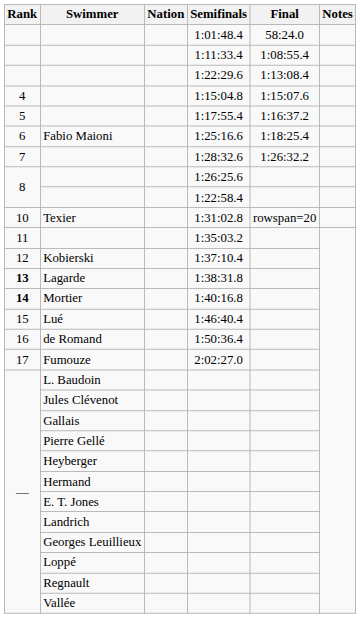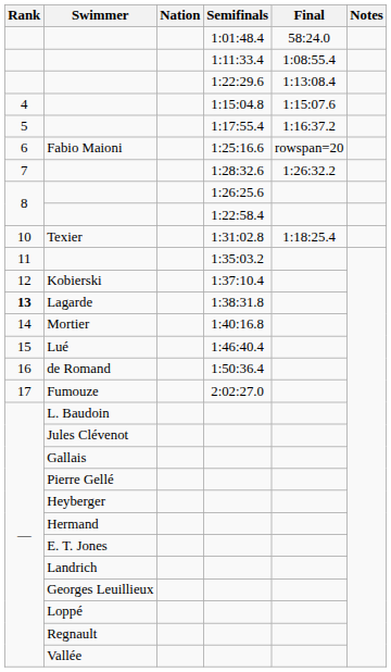Fabio Maioni | Final: 1:18:25.4 -> rowspan=20
Texier | Final: rowspan=20 -> 1:18:25.4
Mortier | Rank: bold -> normal
